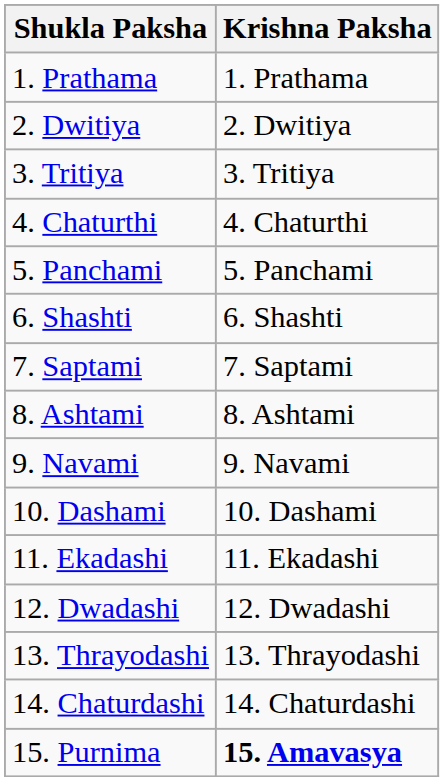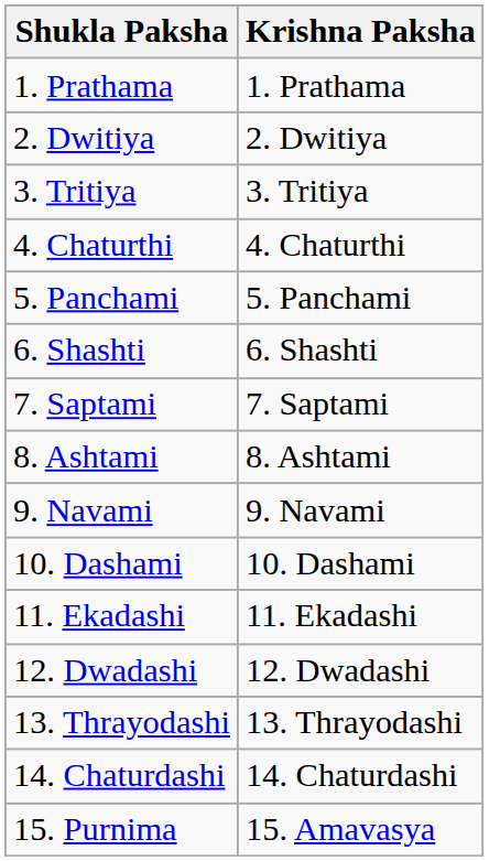15. Purnima | Krishna Paksha: bold -> normal
